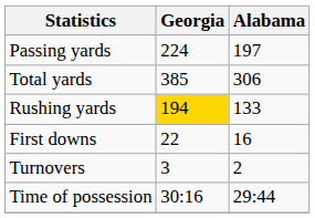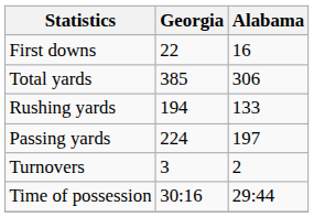rows swapped: First downs <-> Passing yards
Rushing yards | Georgia: gold background -> no background
